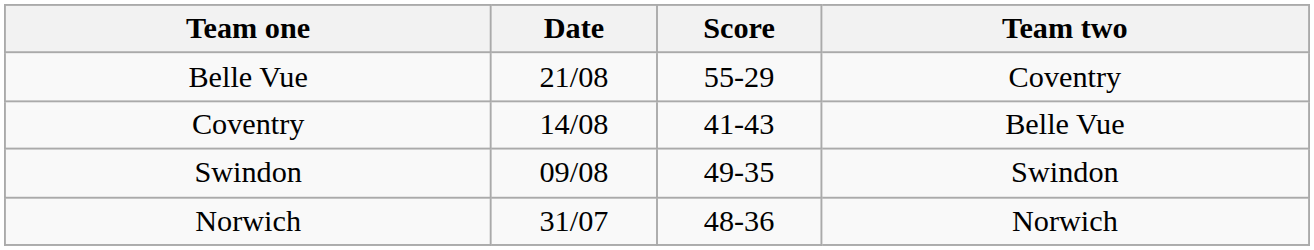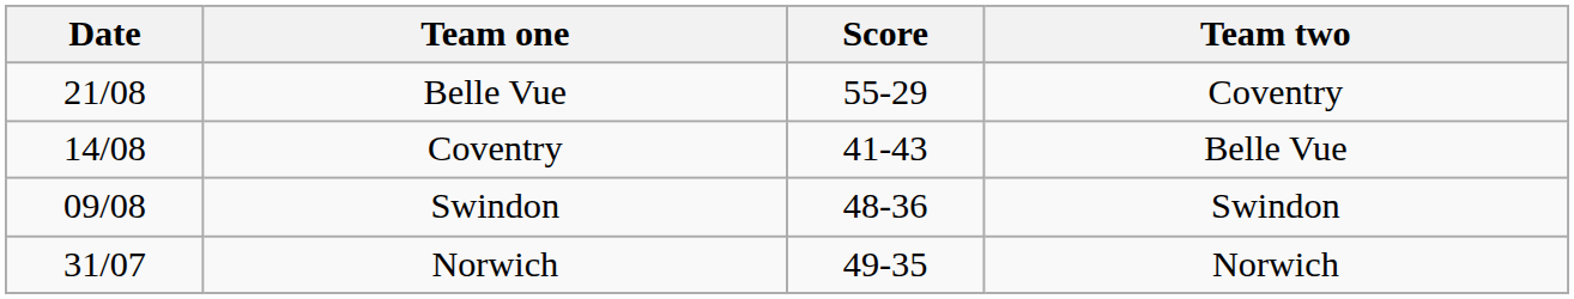columns swapped: Date <-> Team one
row 4 | Score: 49-35 -> 48-36
row 5 | Score: 48-36 -> 49-35
